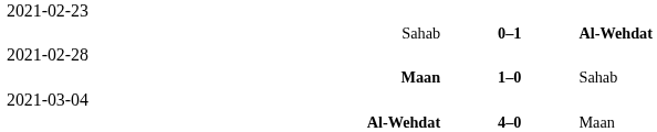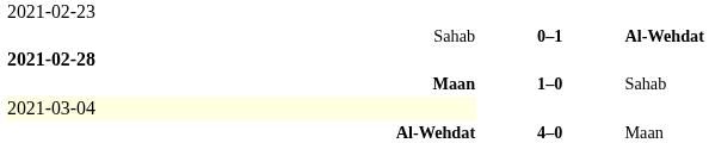2021-02-28 | column 1: normal -> bold
2021-03-04 | column 1: no background -> lightyellow background
